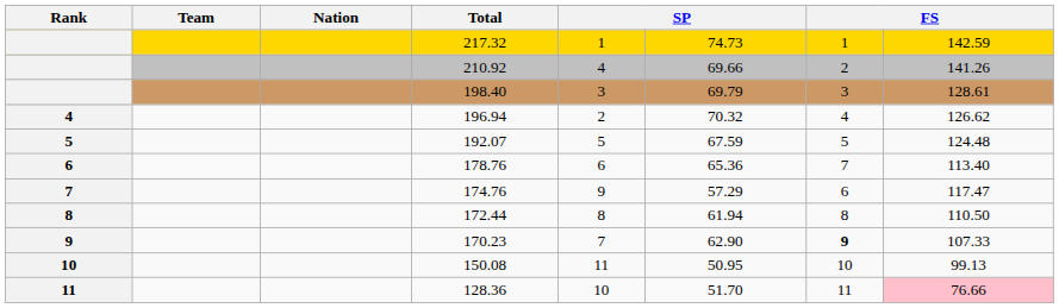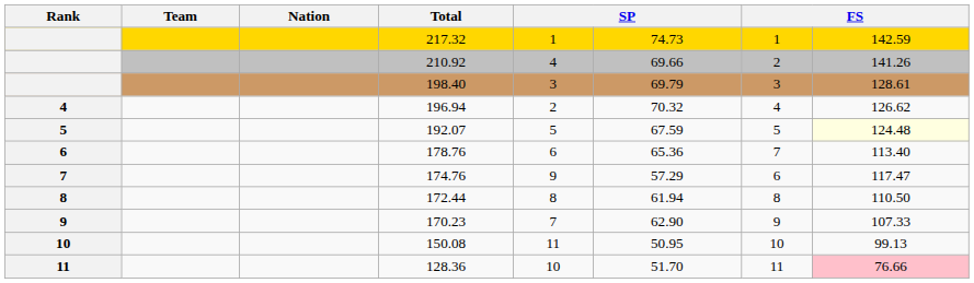192.07 | column 8: no background -> lightyellow background
170.23 | column 7: bold -> normal
